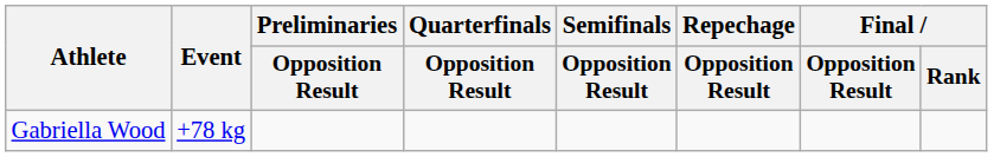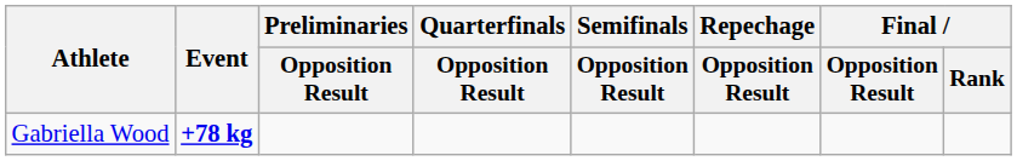Gabriella Wood | Event: normal -> bold
